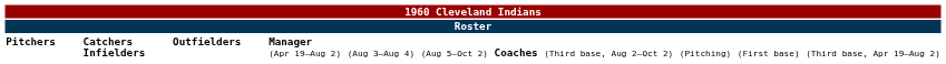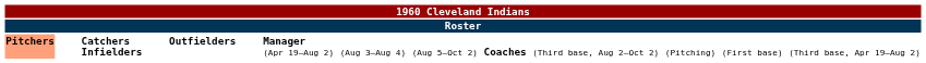Pitchers | column 1: no background -> lightsalmon background
